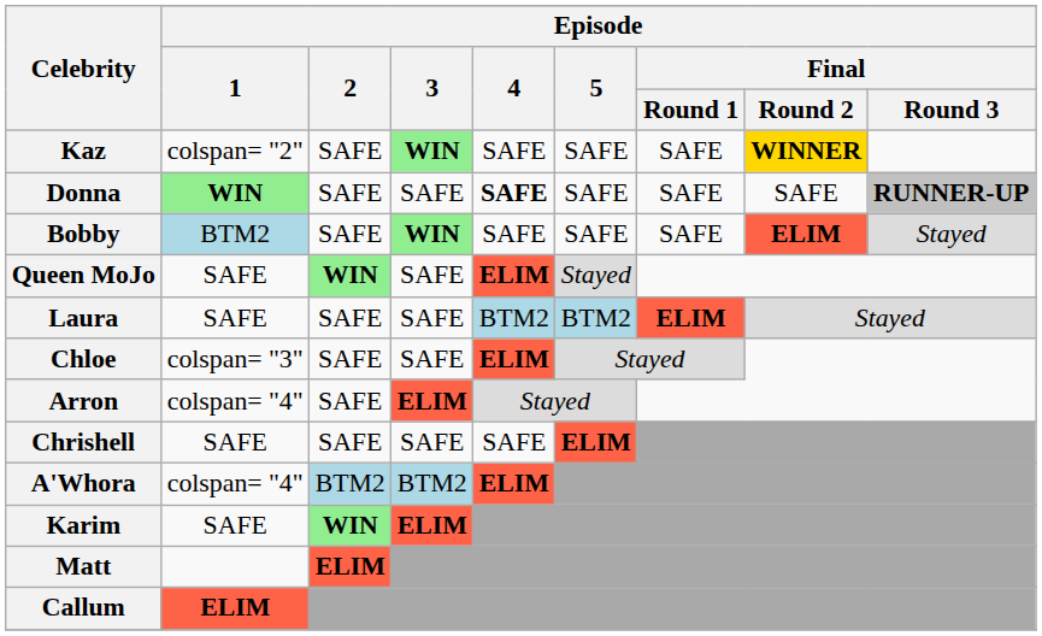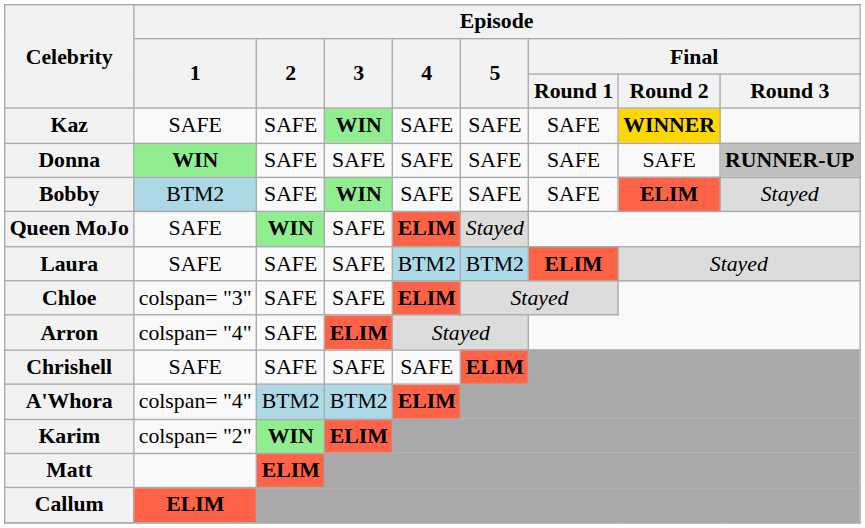Kaz | Episode / 1: colspan= "2" -> SAFE
Donna | Episode / 4: bold -> normal
Karim | Episode / 1: SAFE -> colspan= "2"
